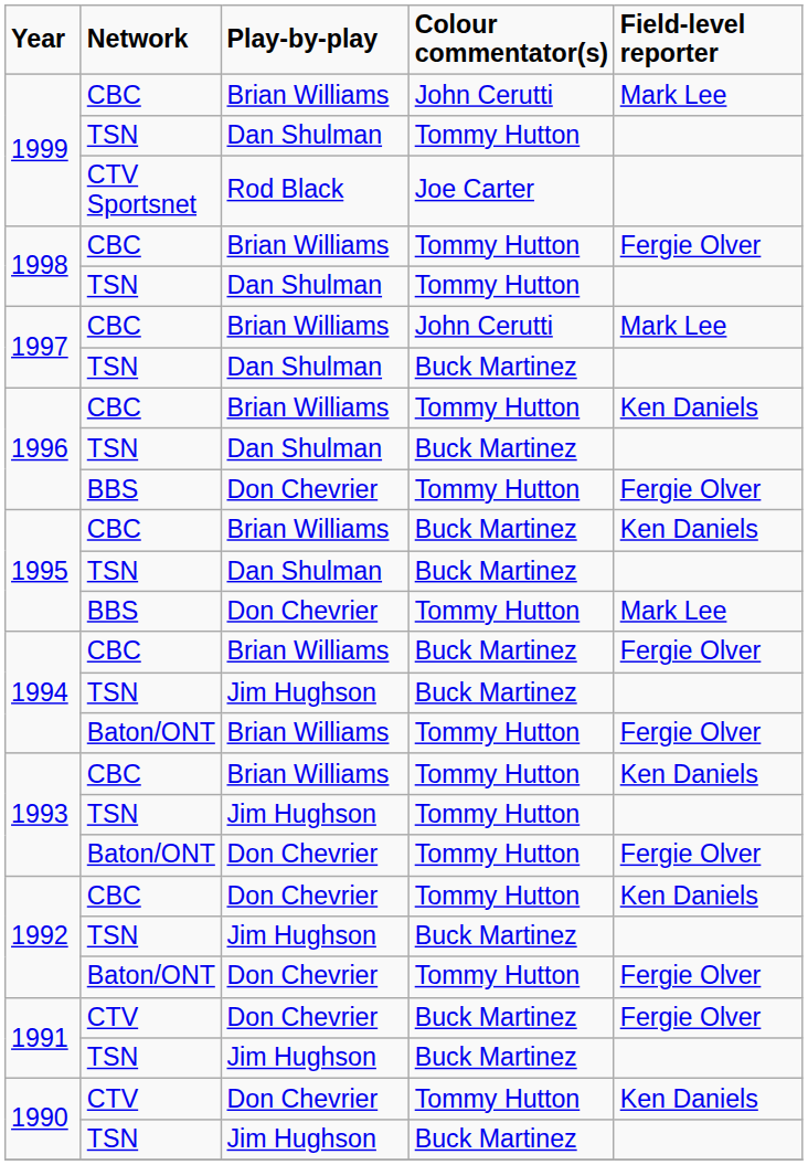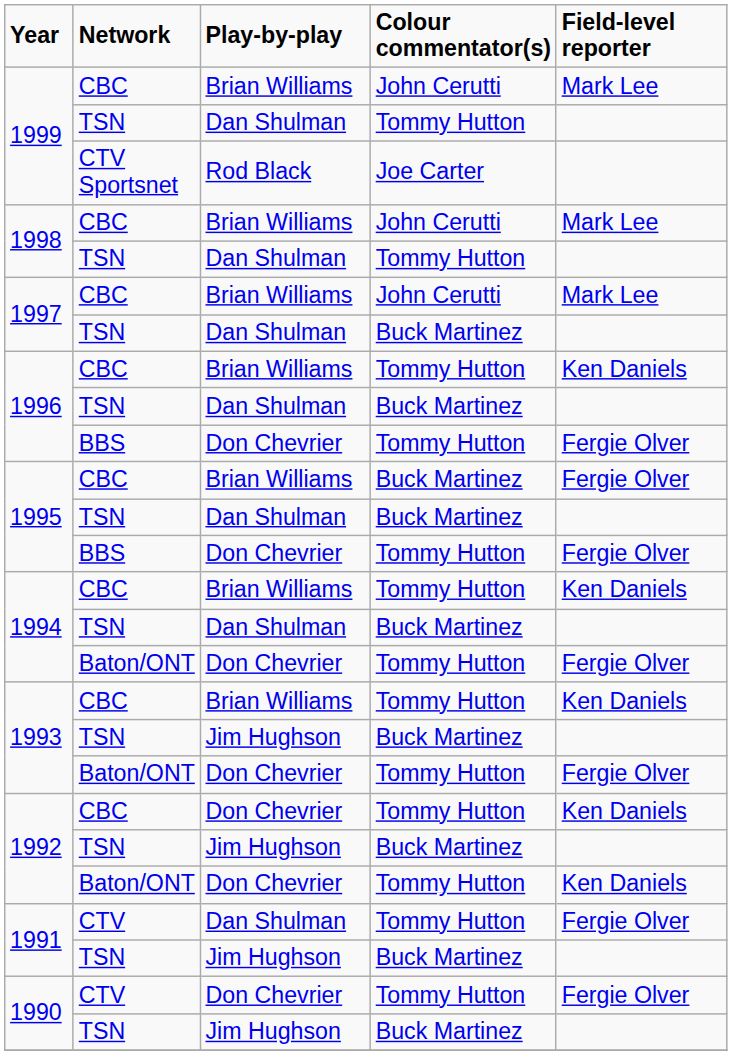1998 / CBC | Colour commentator(s): Tommy Hutton -> John Cerutti
1998 / CBC | Field-level reporter: Fergie Olver -> Mark Lee
1995 / CBC | Field-level reporter: Ken Daniels -> Fergie Olver
1995 / BBS | Field-level reporter: Mark Lee -> Fergie Olver
1994 / CBC | Colour commentator(s): Buck Martinez -> Tommy Hutton
1994 / CBC | Field-level reporter: Fergie Olver -> Ken Daniels
1994 / TSN | Play-by-play: Jim Hughson -> Dan Shulman
1994 / Baton/ONT | Play-by-play: Brian Williams -> Don Chevrier
1993 / TSN | Colour commentator(s): Tommy Hutton -> Buck Martinez
1992 / Baton/ONT | Field-level reporter: Fergie Olver -> Ken Daniels
1991 / CTV | Play-by-play: Don Chevrier -> Dan Shulman
1991 / CTV | Colour commentator(s): Buck Martinez -> Tommy Hutton
1990 / CTV | Field-level reporter: Ken Daniels -> Fergie Olver
